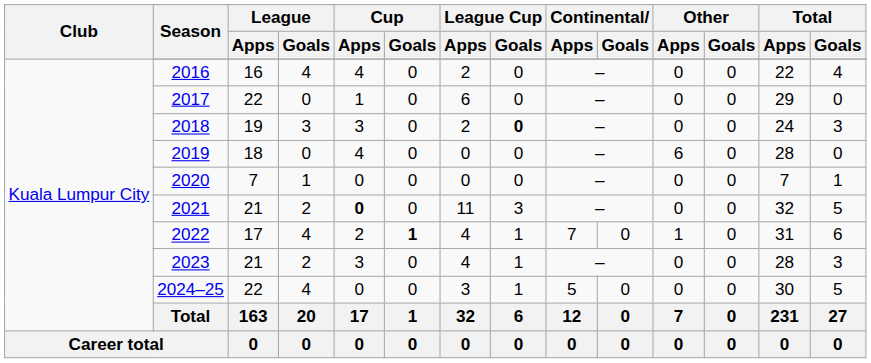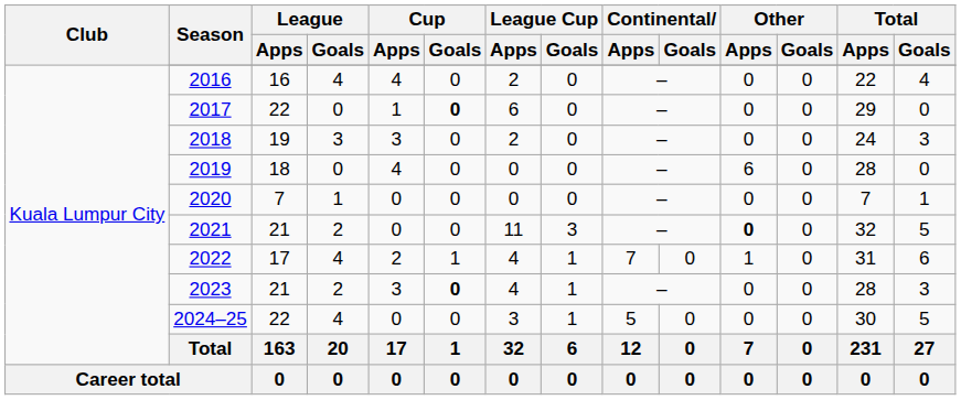2017 | Cup / Goals: normal -> bold
2018 | League Cup / Goals: bold -> normal
2021 | Cup / Apps: bold -> normal
2021 | Other / Apps: normal -> bold
2022 | Cup / Goals: bold -> normal
2023 | Cup / Goals: normal -> bold
